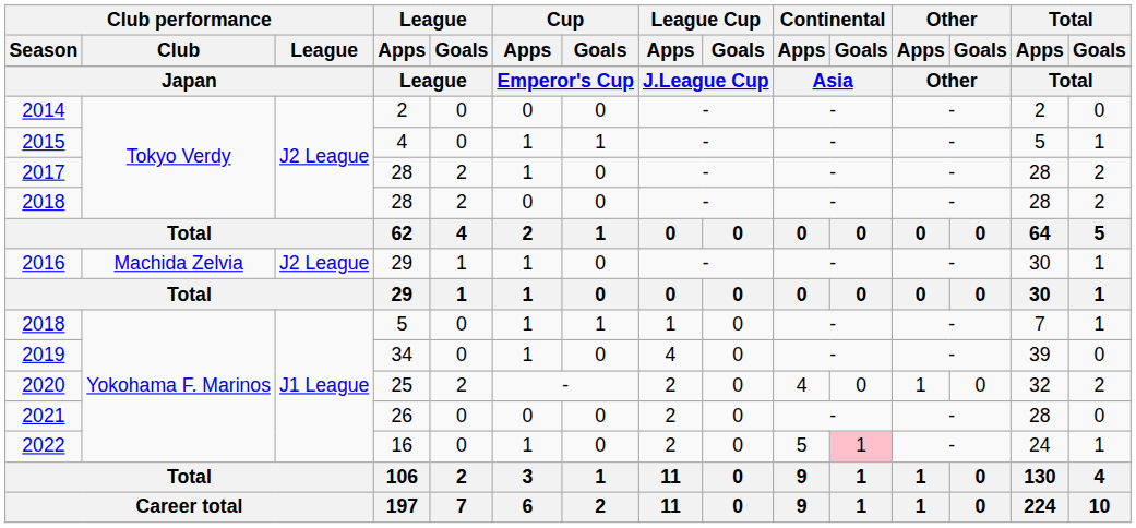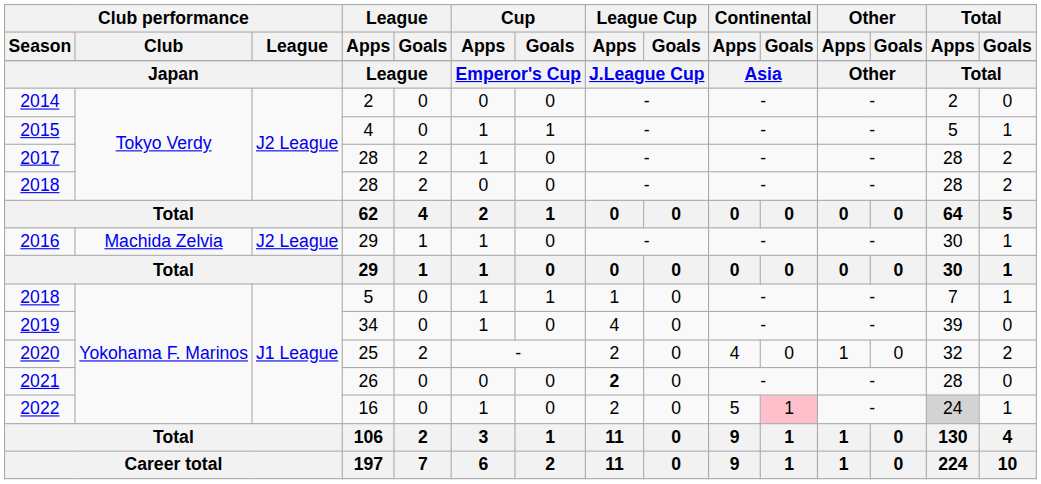2021 | League Cup / Apps: normal -> bold
2022 | Total / Apps: no background -> lightgrey background
